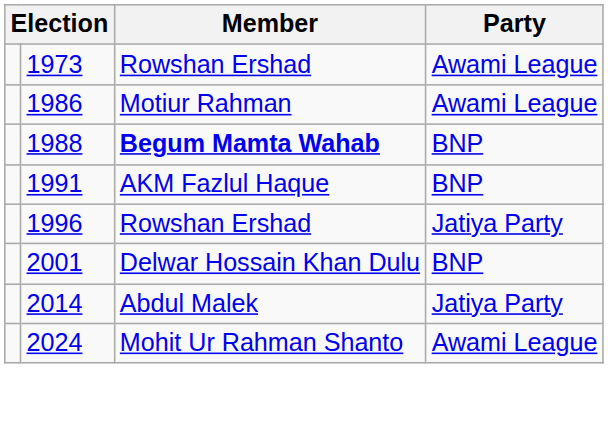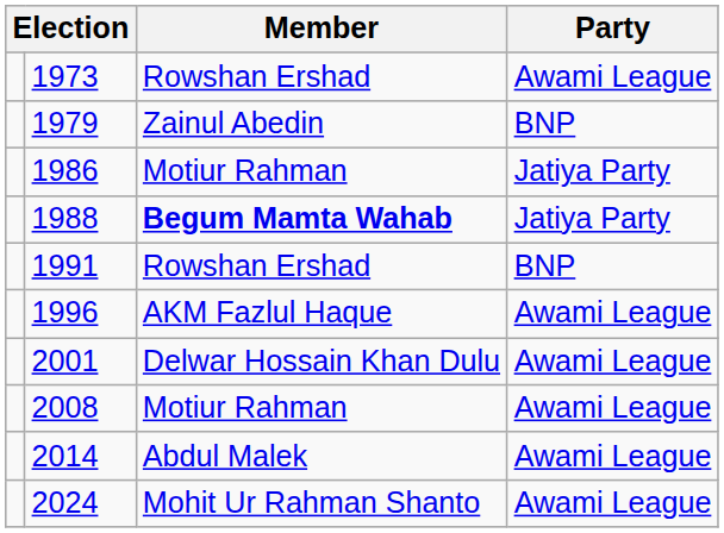+ row: 1979 | Zainul Abedin | BNP
1986 | Party: Awami League -> Jatiya Party
1988 | Party: BNP -> Jatiya Party
1991 | Member: AKM Fazlul Haque -> Rowshan Ershad
1996 | Member: Rowshan Ershad -> AKM Fazlul Haque
1996 | Party: Jatiya Party -> Awami League
2001 | Party: BNP -> Awami League
+ row: 2008 | Motiur Rahman | Awami League
2014 | Party: Jatiya Party -> Awami League
